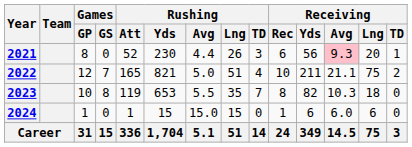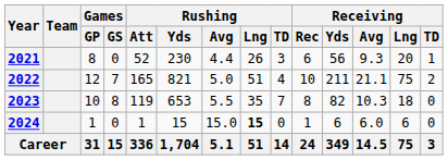2021 | Receiving / Avg: pink background -> no background
2024 | Rushing / Lng: normal -> bold
